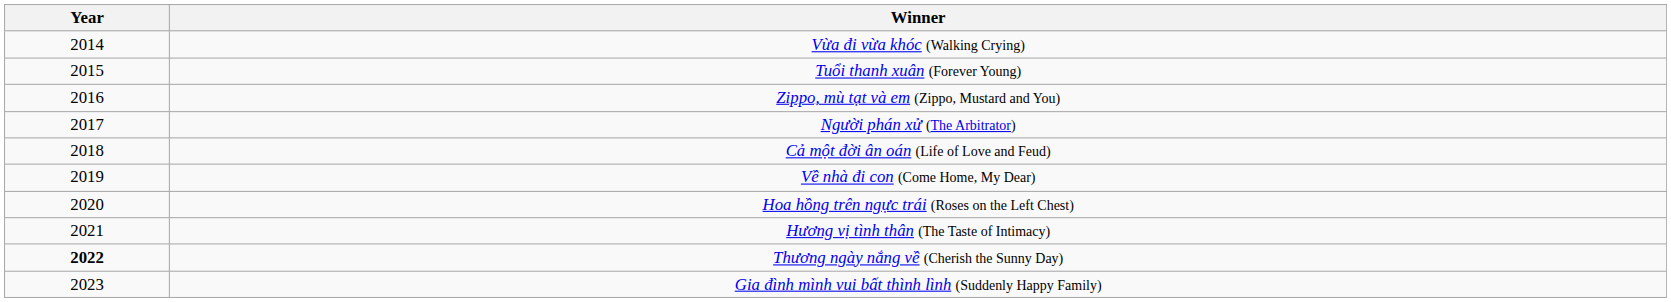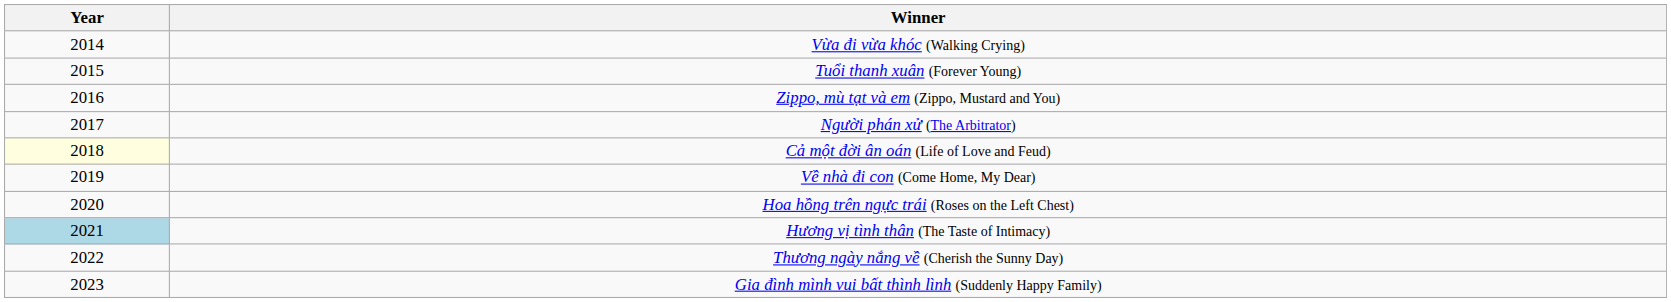Cả một đời ân oán (Life of Love and Feud) | Year: no background -> lightyellow background
Hương vị tình thân (The Taste of Intimacy) | Year: no background -> lightblue background
Thương ngày nắng về (Cherish the Sunny Day) | Year: bold -> normal
